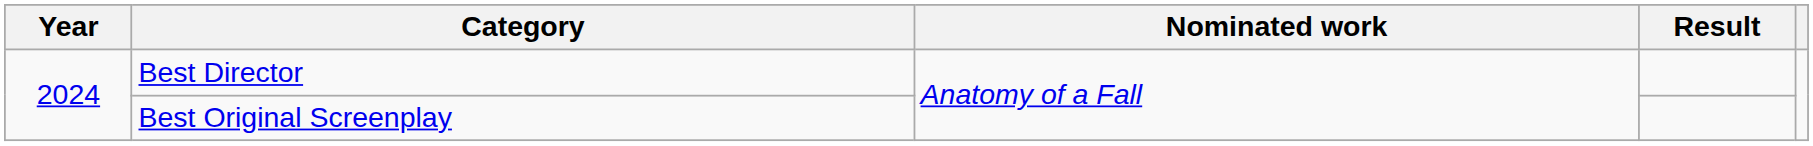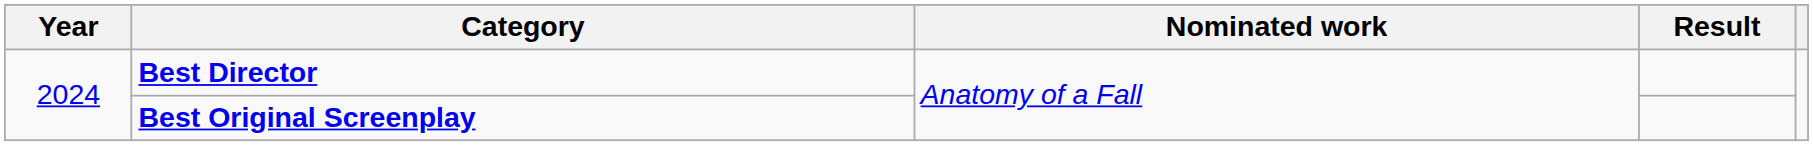Best Director | Category: normal -> bold
Best Original Screenplay | Category: normal -> bold
